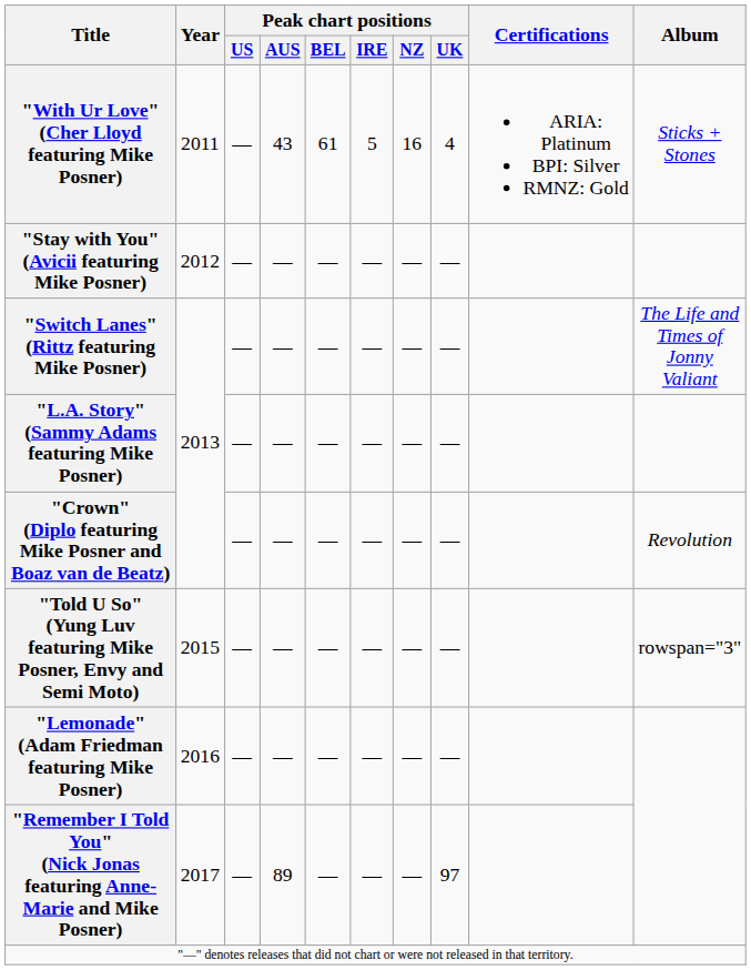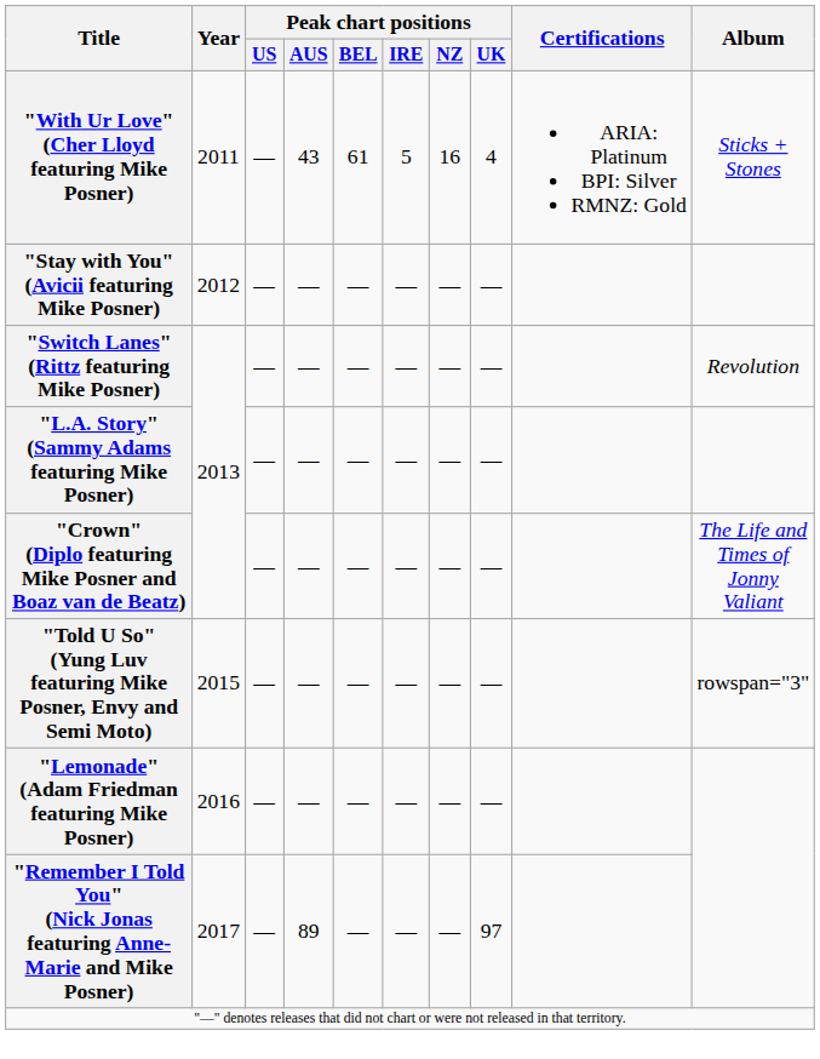"Switch Lanes" (Rittz featuring Mike Posner) | Album: The Life and Times of Jonny Valiant -> Revolution
"Crown" (Diplo featuring Mike Posner and Boaz van de Beatz) | Album: Revolution -> The Life and Times of Jonny Valiant
